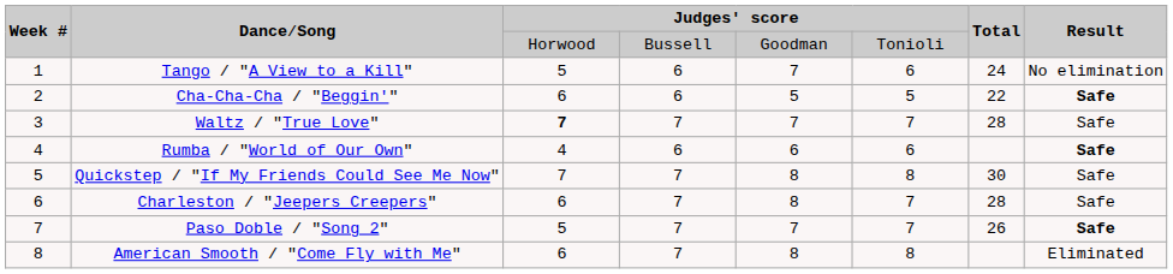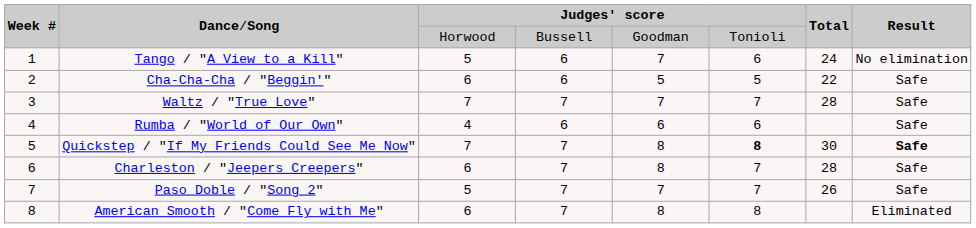Cha-Cha-Cha / "Beggin'" | column 8: bold -> normal
Waltz / "True Love" | column 3: bold -> normal
Rumba / "World of Our Own" | column 8: bold -> normal
Quickstep / "If My Friends Could See Me Now" | column 6: normal -> bold
Quickstep / "If My Friends Could See Me Now" | column 8: normal -> bold
Paso Doble / "Song 2" | column 8: bold -> normal
